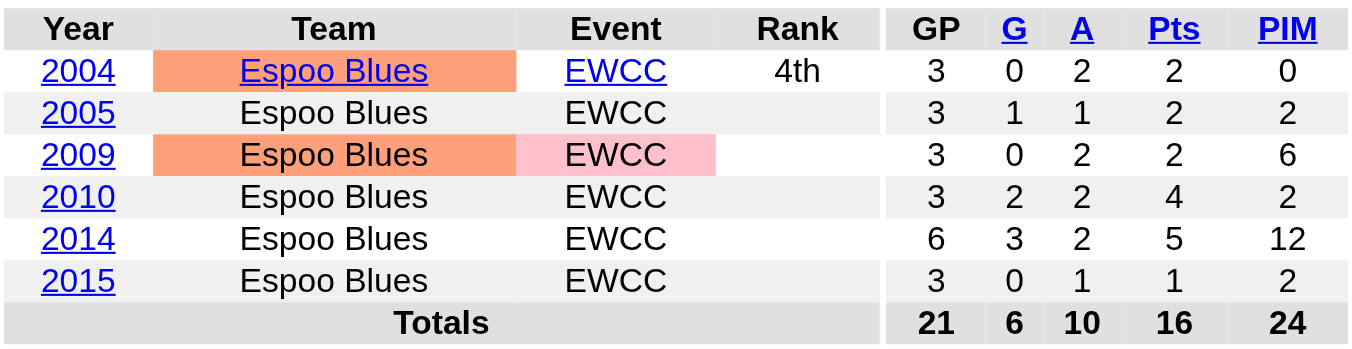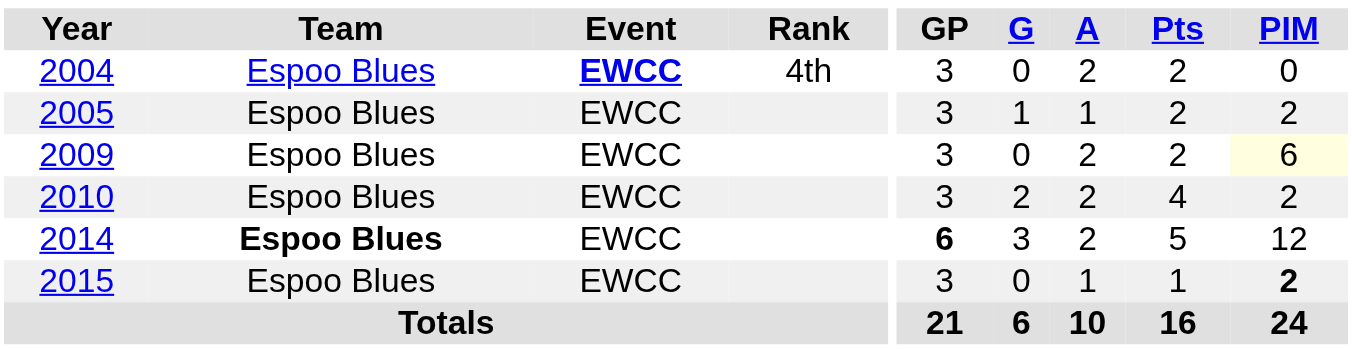2004 | Team: lightsalmon background -> no background
2004 | Event: normal -> bold
2009 | Team: lightsalmon background -> no background
2009 | Event: pink background -> no background
2009 | PIM: no background -> lightyellow background
2014 | Team: normal -> bold
2014 | GP: normal -> bold
2015 | PIM: normal -> bold
